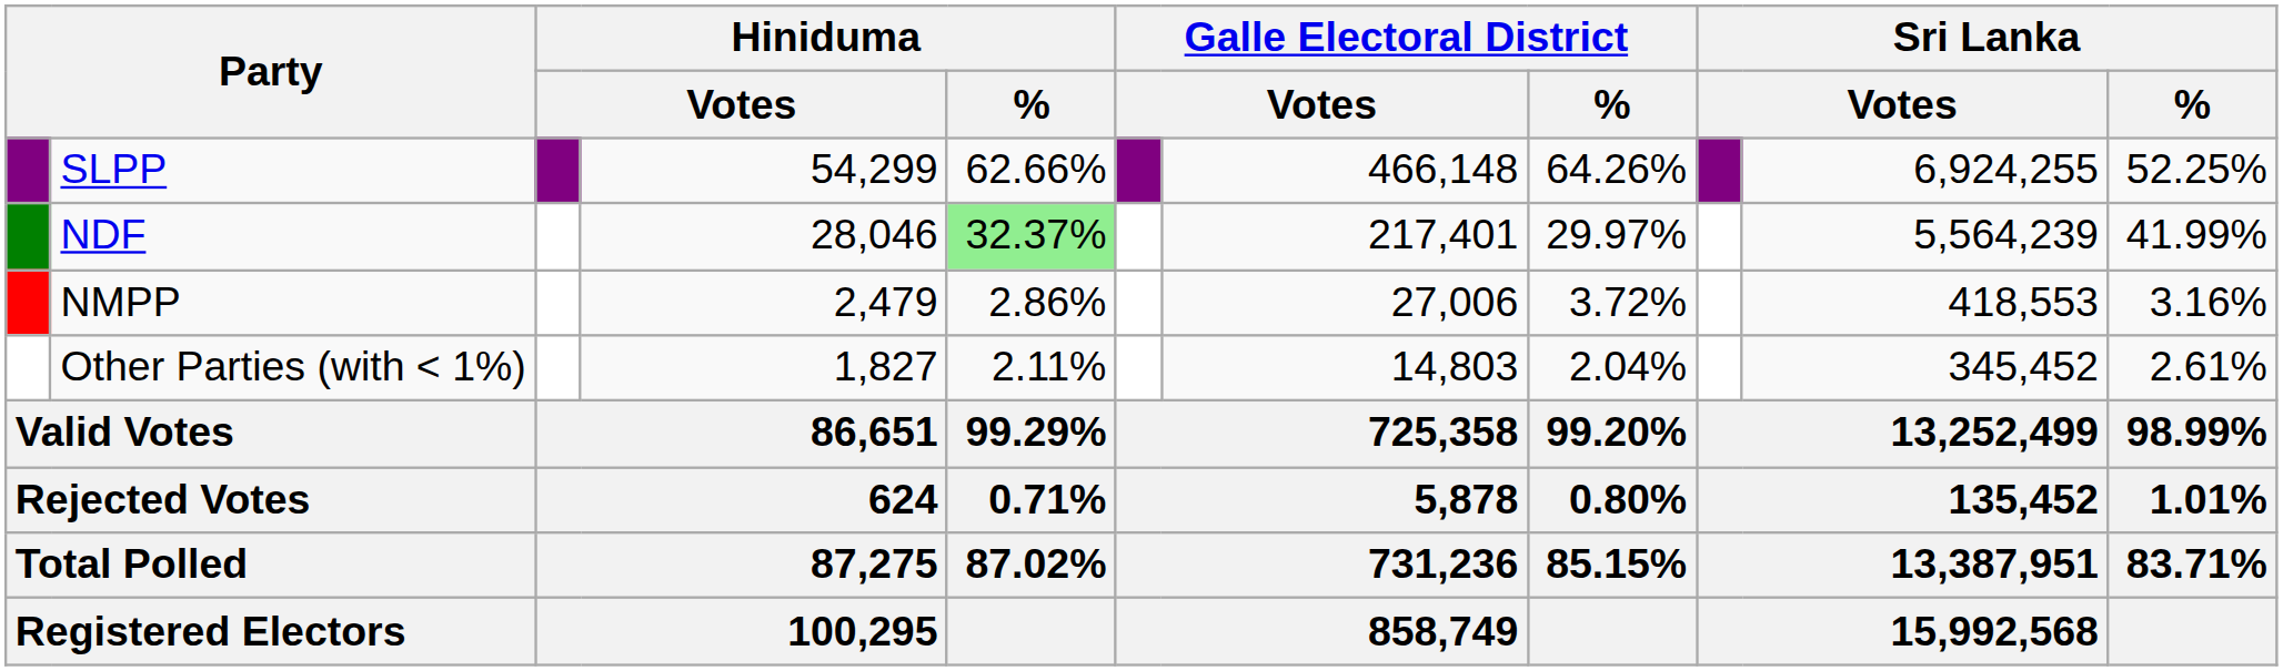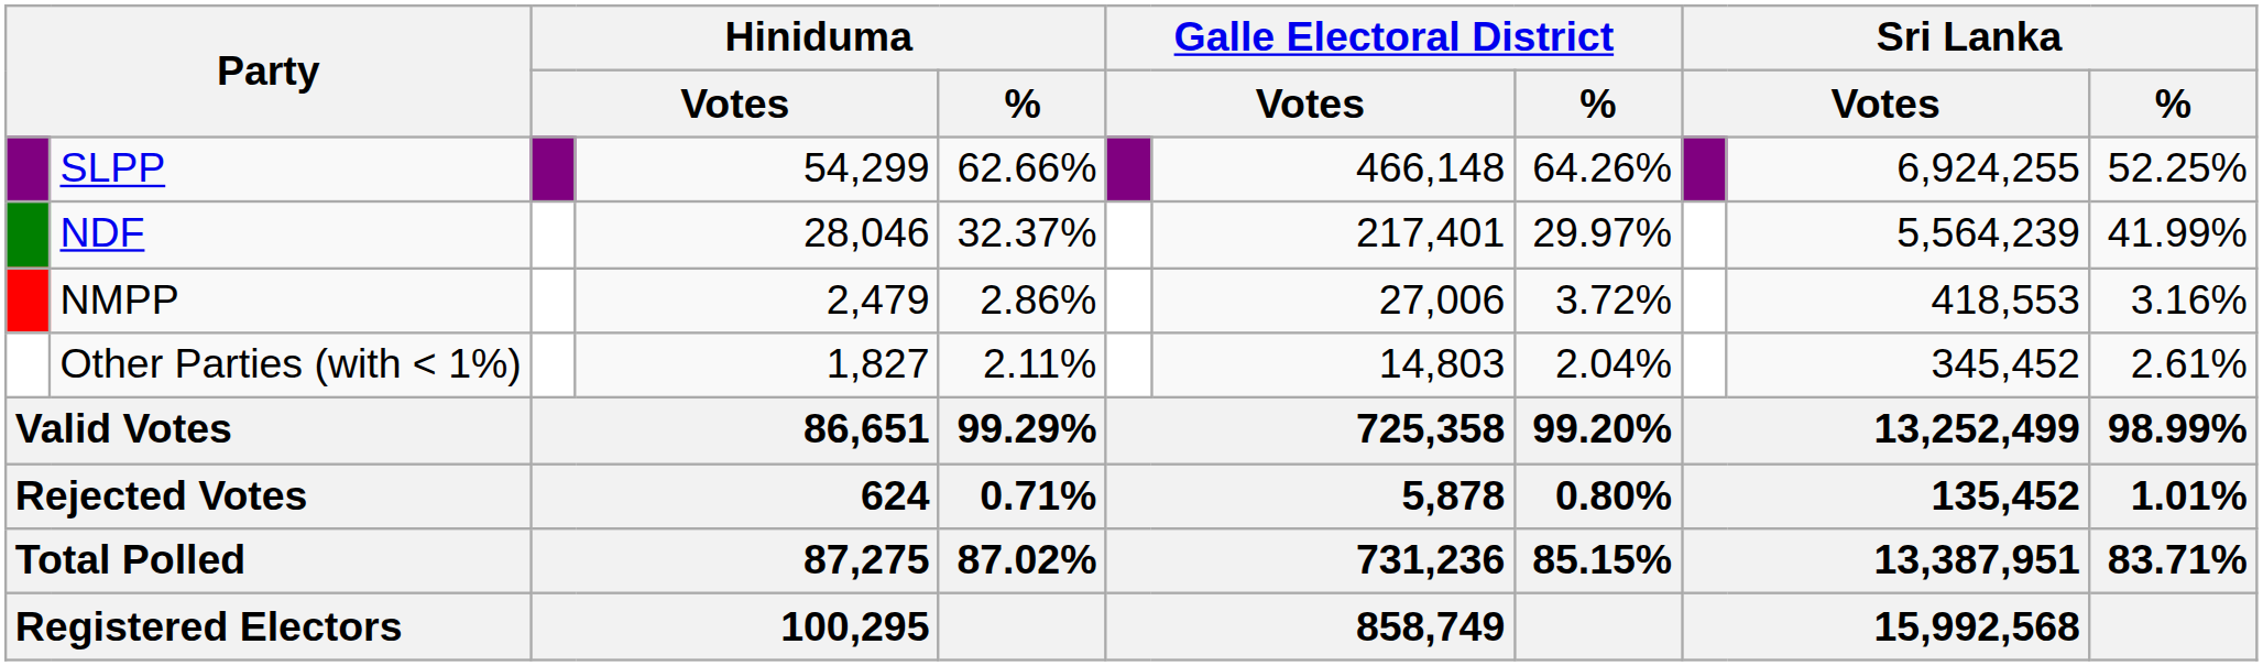NDF | Hiniduma / %: lightgreen background -> no background
